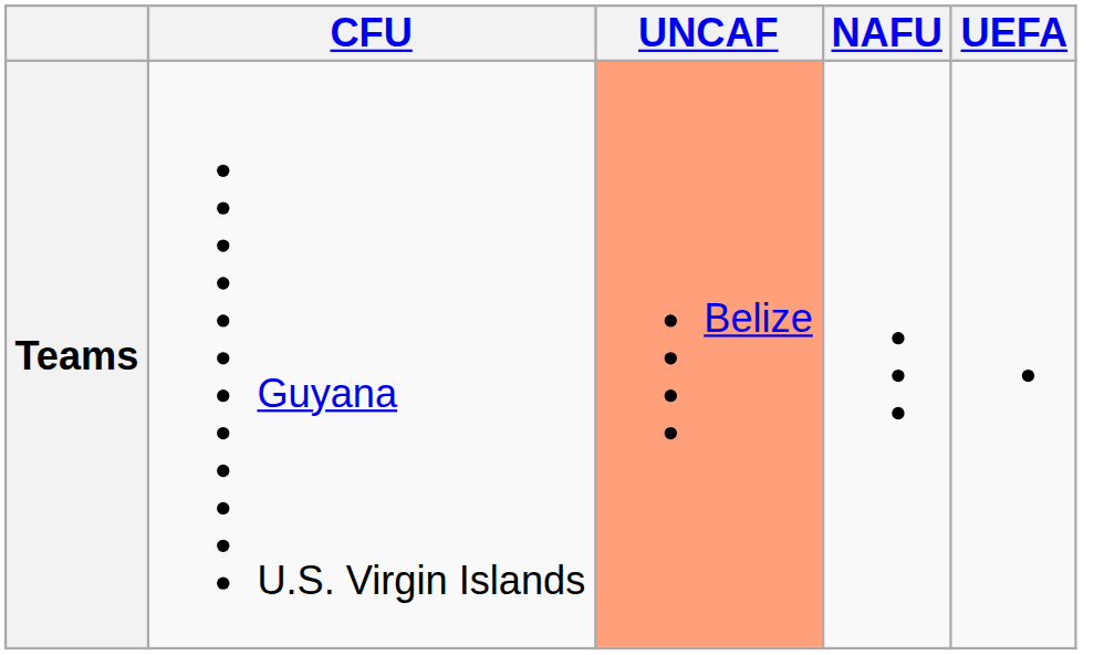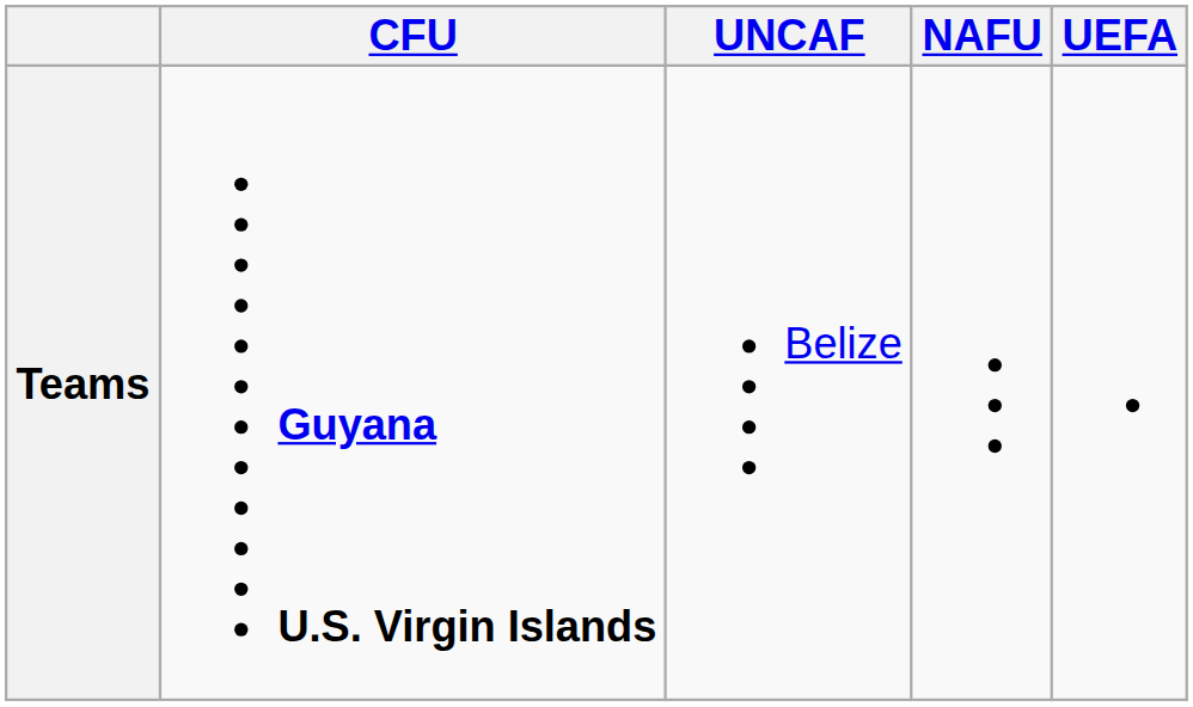Teams | CFU: normal -> bold
Teams | UNCAF: lightsalmon background -> no background
